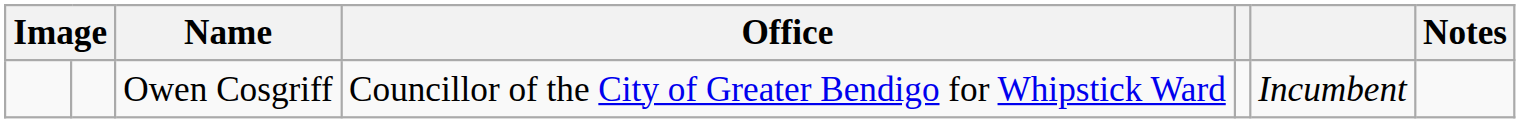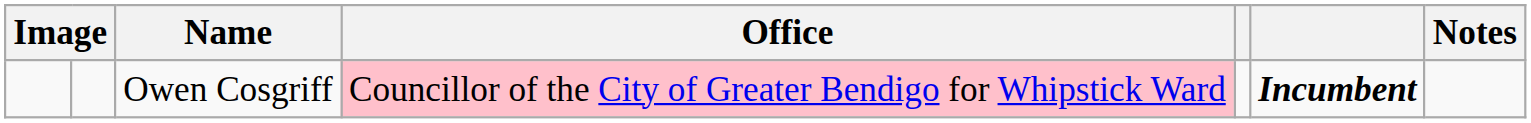Owen Cosgriff | Office: no background -> pink background
Owen Cosgriff | column 6: normal -> bold
